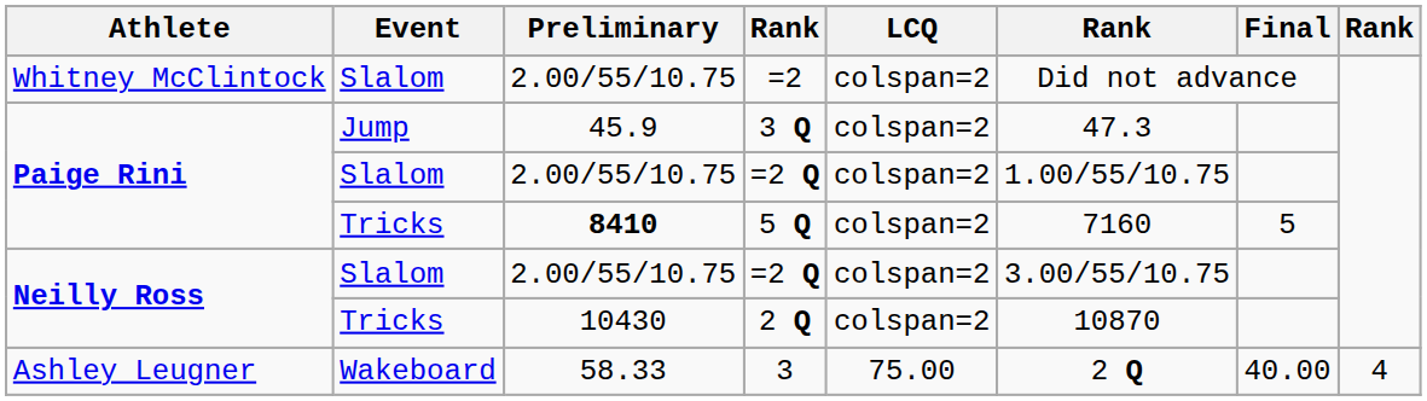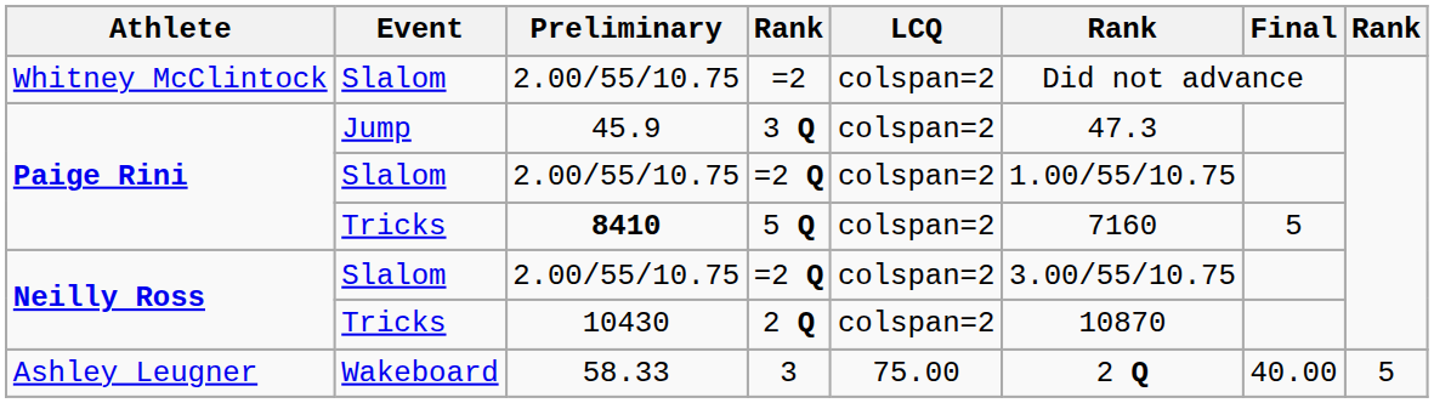3 | column 8: 4 -> 5
